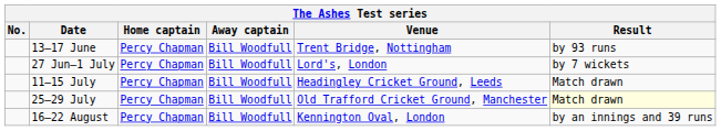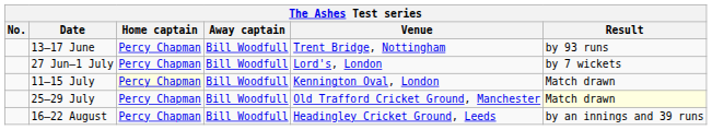11–15 July | Home captain: no background -> lightyellow background
11–15 July | Venue: Headingley Cricket Ground, Leeds -> Kennington Oval, London
16–22 August | Venue: Kennington Oval, London -> Headingley Cricket Ground, Leeds
